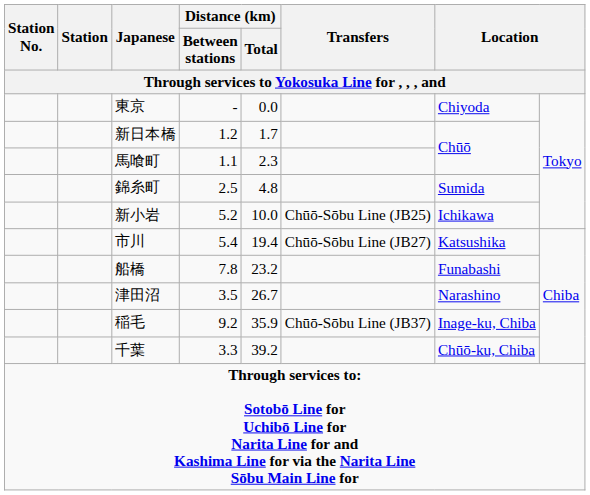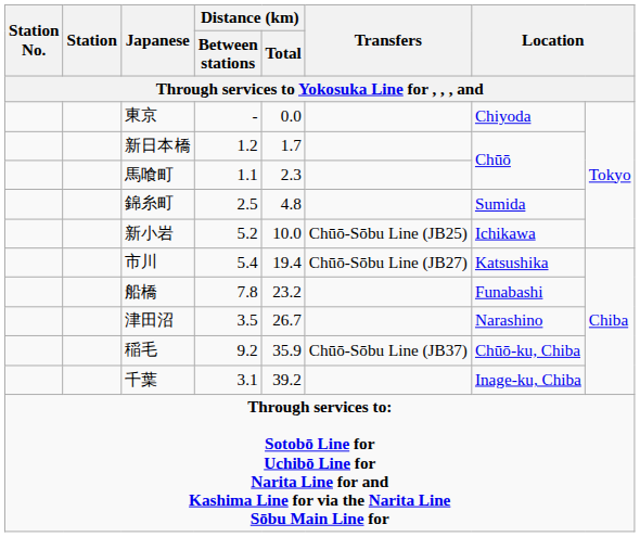稲毛 | column 7: Inage-ku, Chiba -> Chūō-ku, Chiba
千葉 | Distance (km) / Between stations: 3.3 -> 3.1
千葉 | column 7: Chūō-ku, Chiba -> Inage-ku, Chiba
